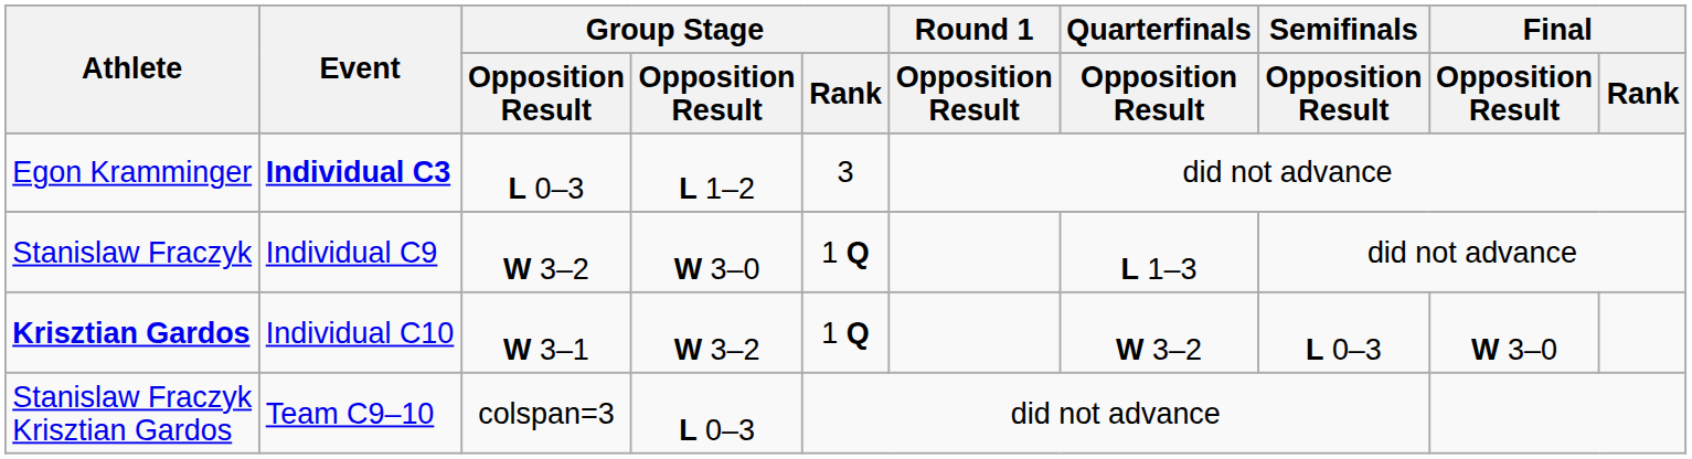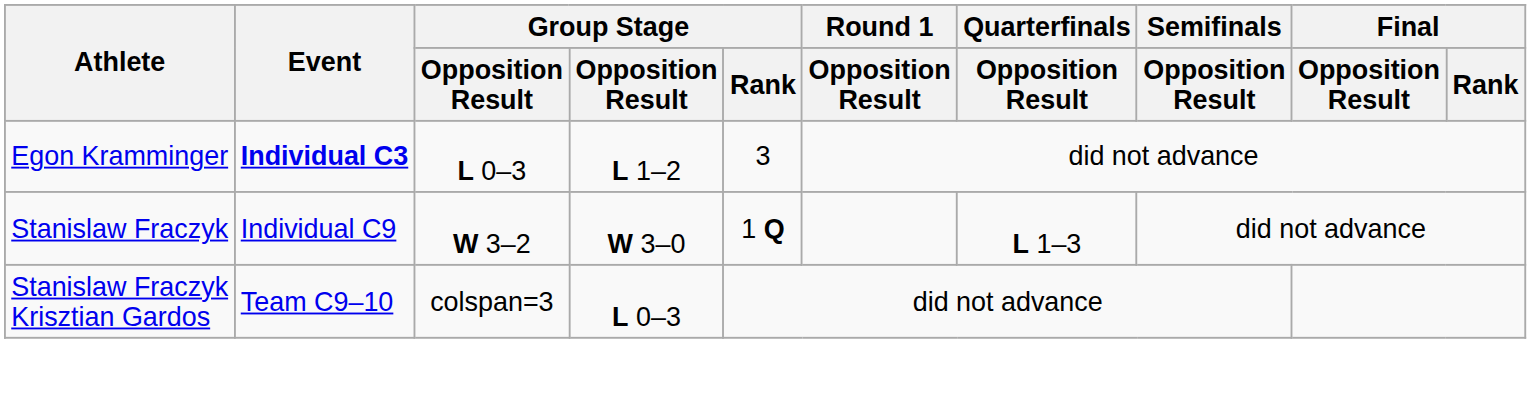- row: Krisztian Gardos | Individual C10 | W 3–1 | W 3–2 | 1 Q | W 3–2 | L 0–3 | W 3–0
